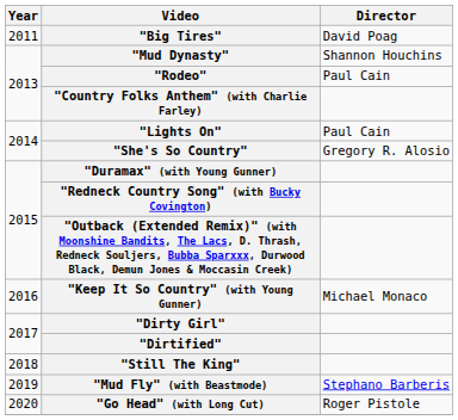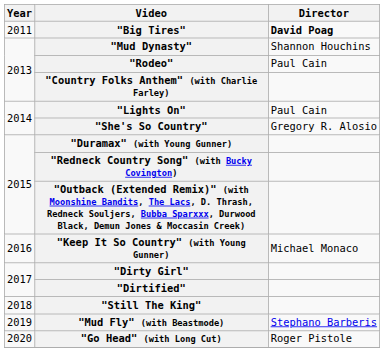"Big Tires" | Director: normal -> bold
